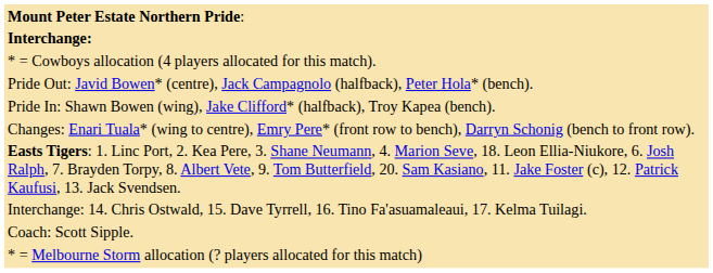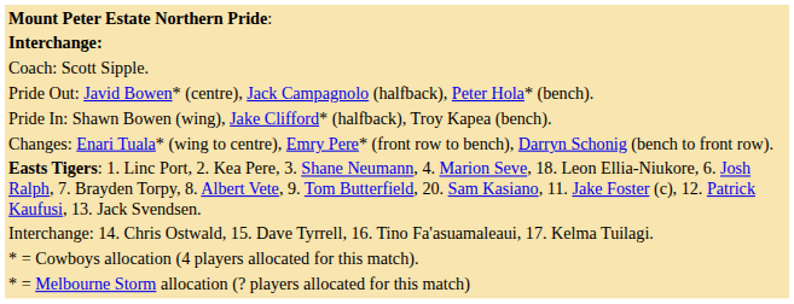row 3 | column 1: * = Cowboys allocation (4 players allocated for this match). -> Coach: Scott Sipple.
row 9 | column 1: Coach: Scott Sipple. -> * = Cowboys allocation (4 players allocated for this match).
